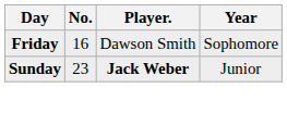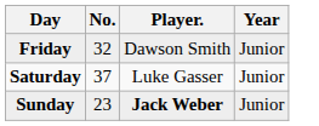Friday | No.: 16 -> 32
Friday | Year: Sophomore -> Junior
+ row: Saturday | 37 | Luke Gasser | Junior
